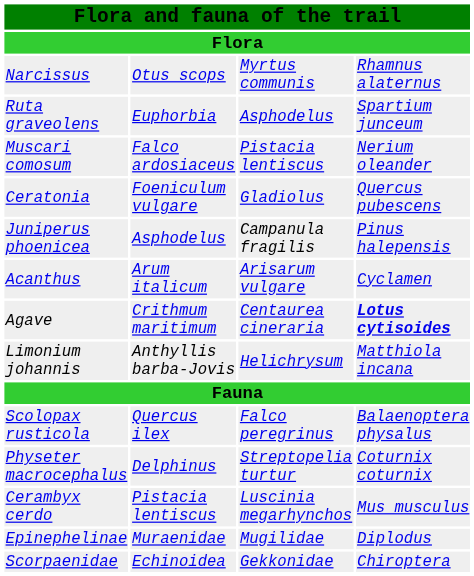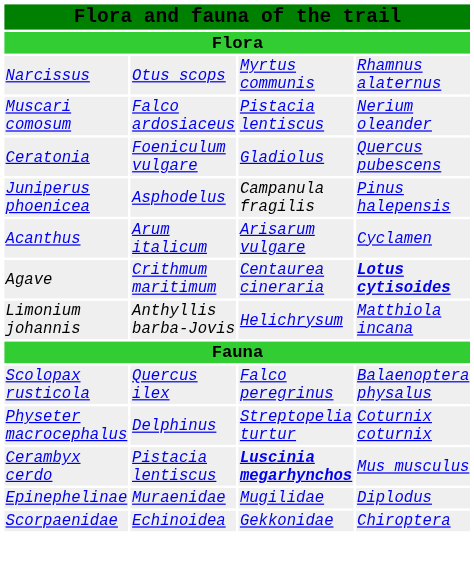- row: Ruta graveolens | Euphorbia | Asphodelus | Spartium junceum
Cerambyx cerdo | column 3: normal -> bold
